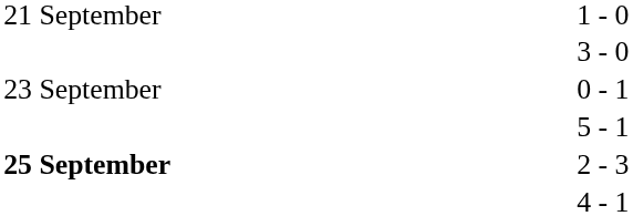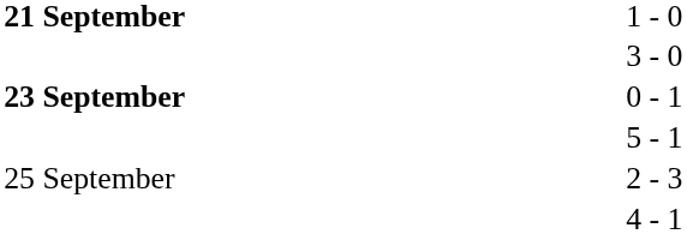1 - 0 | column 1: normal -> bold
0 - 1 | column 1: normal -> bold
2 - 3 | column 1: bold -> normal
